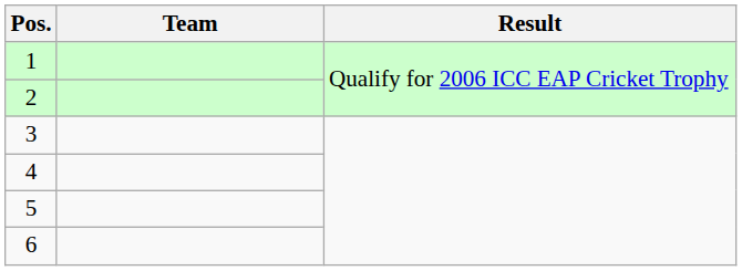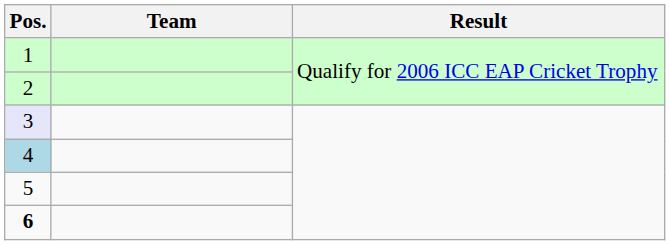3 | Pos.: no background -> lavender background
4 | Pos.: no background -> lightblue background
6 | Pos.: normal -> bold
